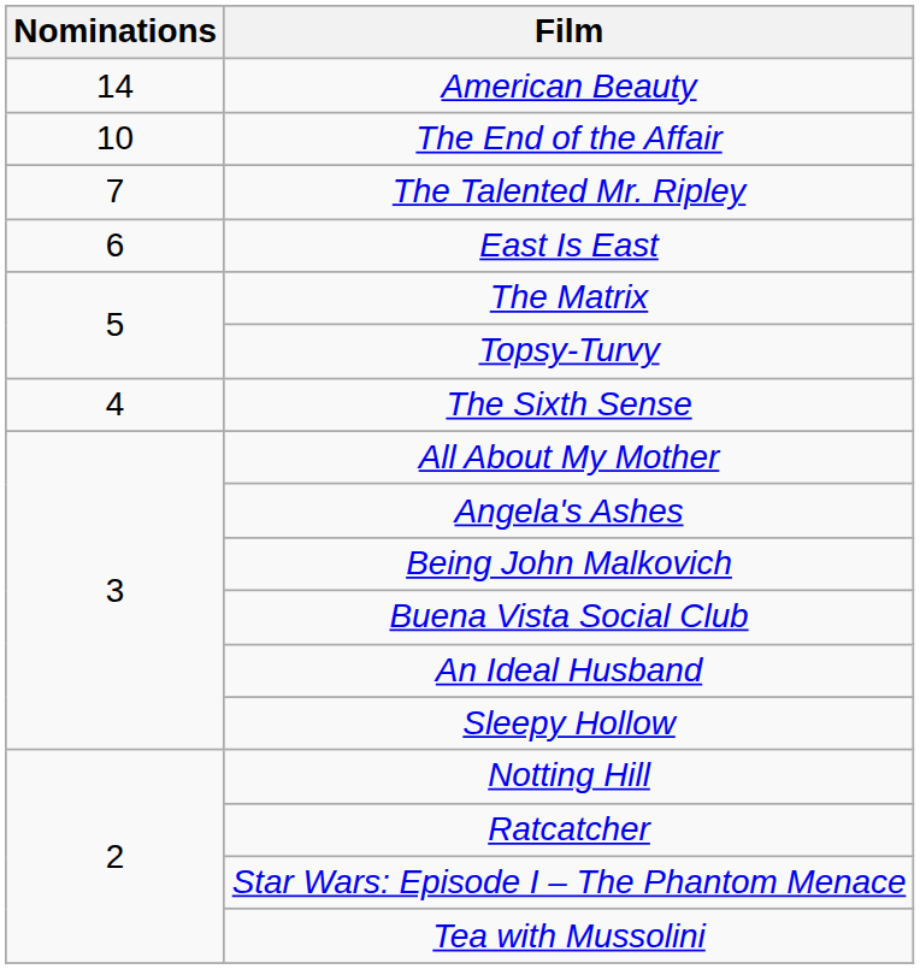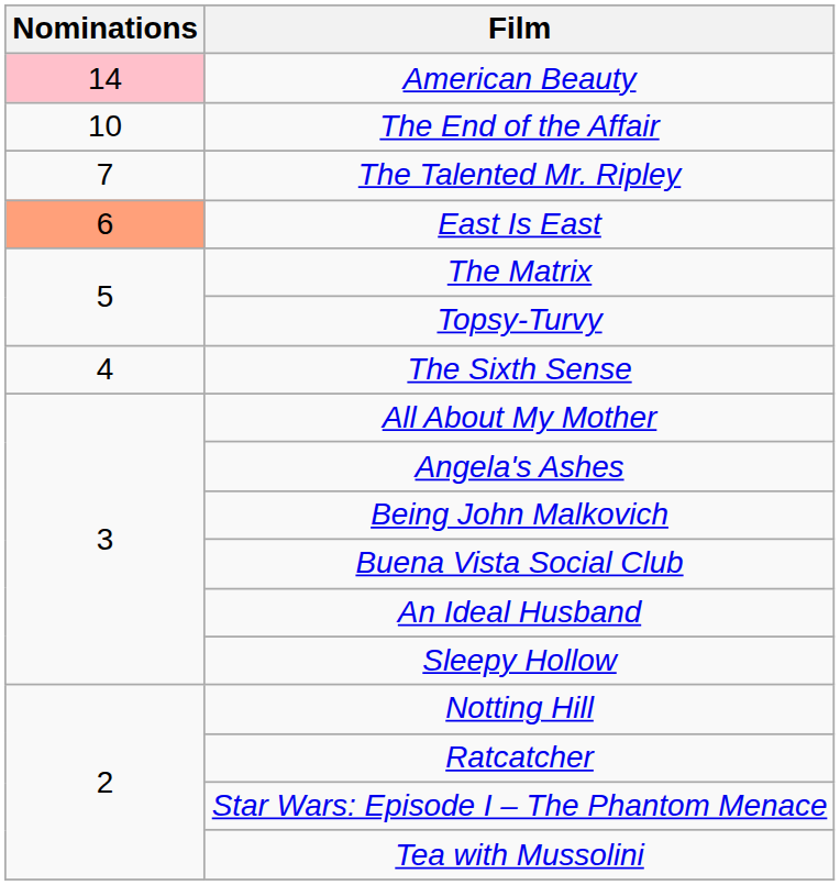American Beauty | Nominations: no background -> pink background
East Is East | Nominations: no background -> lightsalmon background
